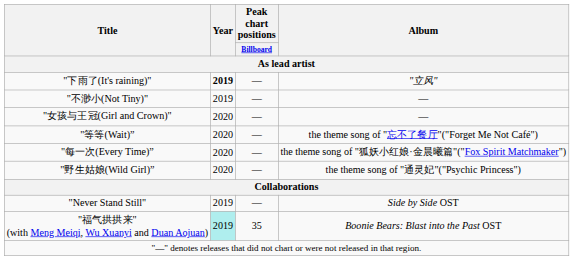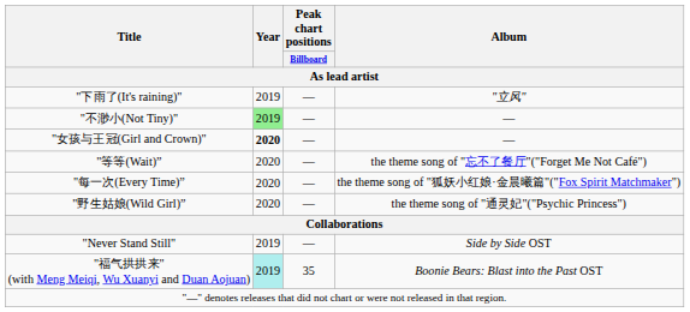"下雨了(It's raining)" | Year: bold -> normal
"不渺小(Not Tiny)" | Year: no background -> lightgreen background
"女孩与王冠(Girl and Crown)" | Year: normal -> bold
